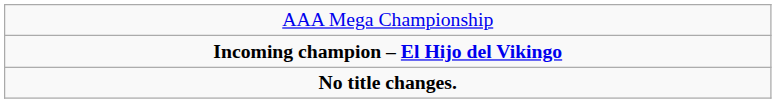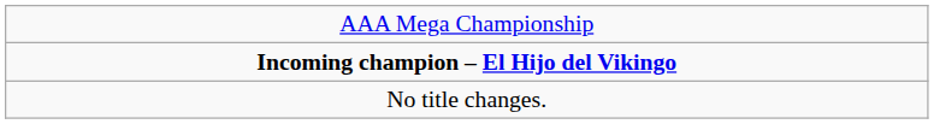row 3 | column 1: bold -> normal
